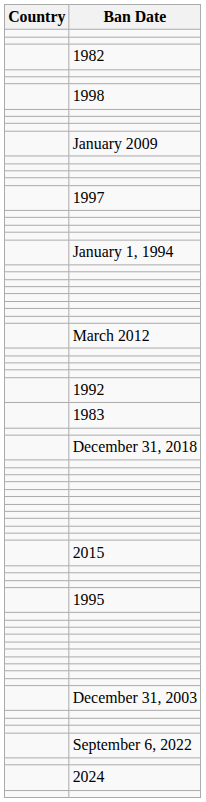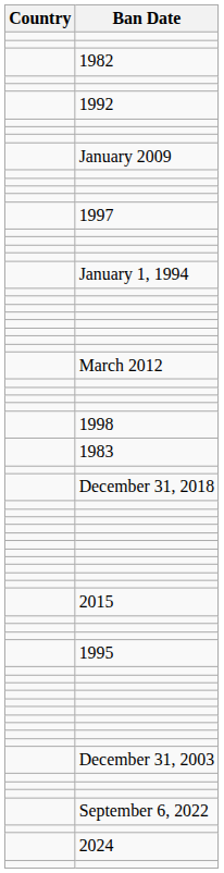row 7 | Ban Date: 1998 -> 1992
row 35 | Ban Date: 1992 -> 1998
